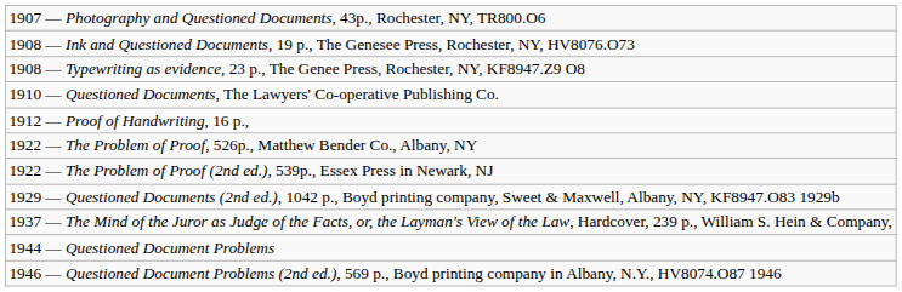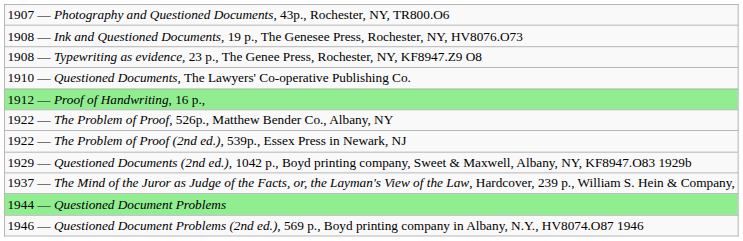row 5 | column 1: no background -> lightgreen background
row 10 | column 1: no background -> lightgreen background
